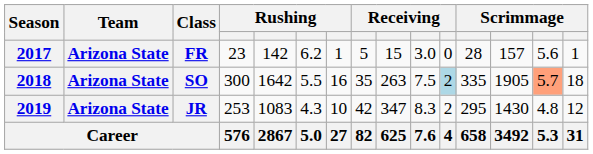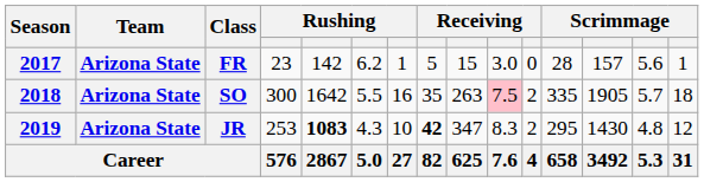SO | column 10: no background -> pink background
SO | column 11: lightblue background -> no background
SO | column 14: lightsalmon background -> no background
JR | column 5: normal -> bold
JR | column 8: normal -> bold
